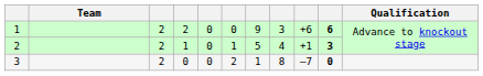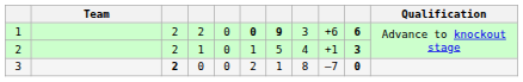row 2 | column 6: normal -> bold
row 2 | column 7: normal -> bold
row 4 | column 3: normal -> bold
